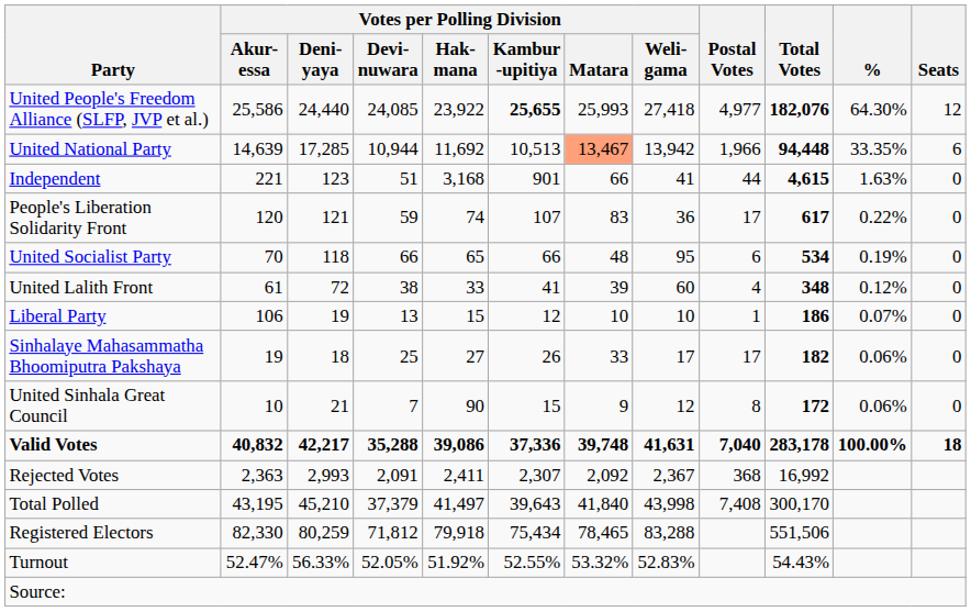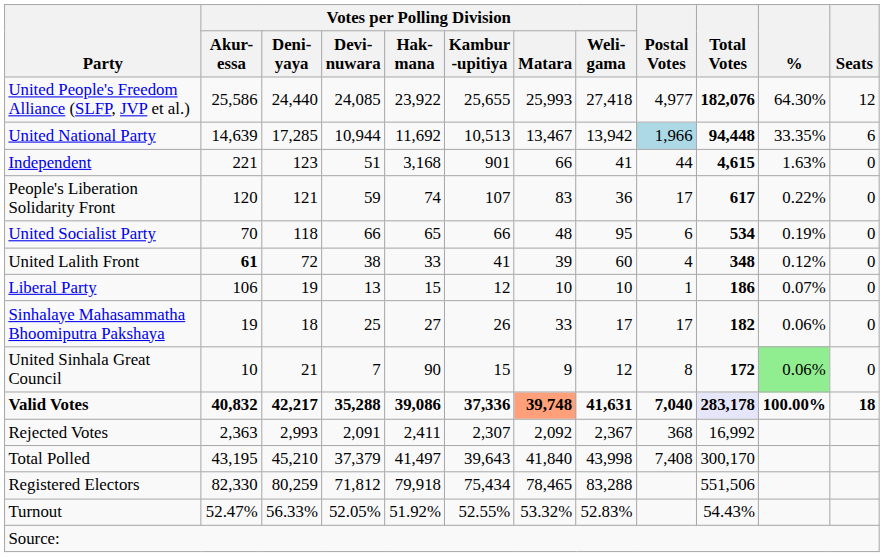United People's Freedom Alliance (SLFP, JVP et al.) | Votes per Polling Division / Kambur -upitiya: bold -> normal
United National Party | Votes per Polling Division / Matara: lightsalmon background -> no background
United National Party | Postal Votes: no background -> lightblue background
United Lalith Front | Votes per Polling Division / Akur- essa: normal -> bold
United Sinhala Great Council | %: no background -> lightgreen background
Valid Votes | Votes per Polling Division / Matara: no background -> lightsalmon background
Valid Votes | Total Votes: no background -> lavender background
